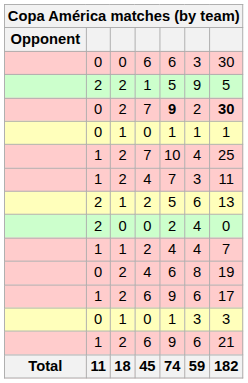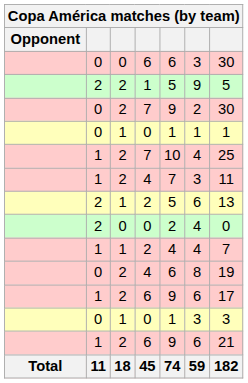0 / 7 | column 5: bold -> normal
0 / 7 | column 7: bold -> normal
